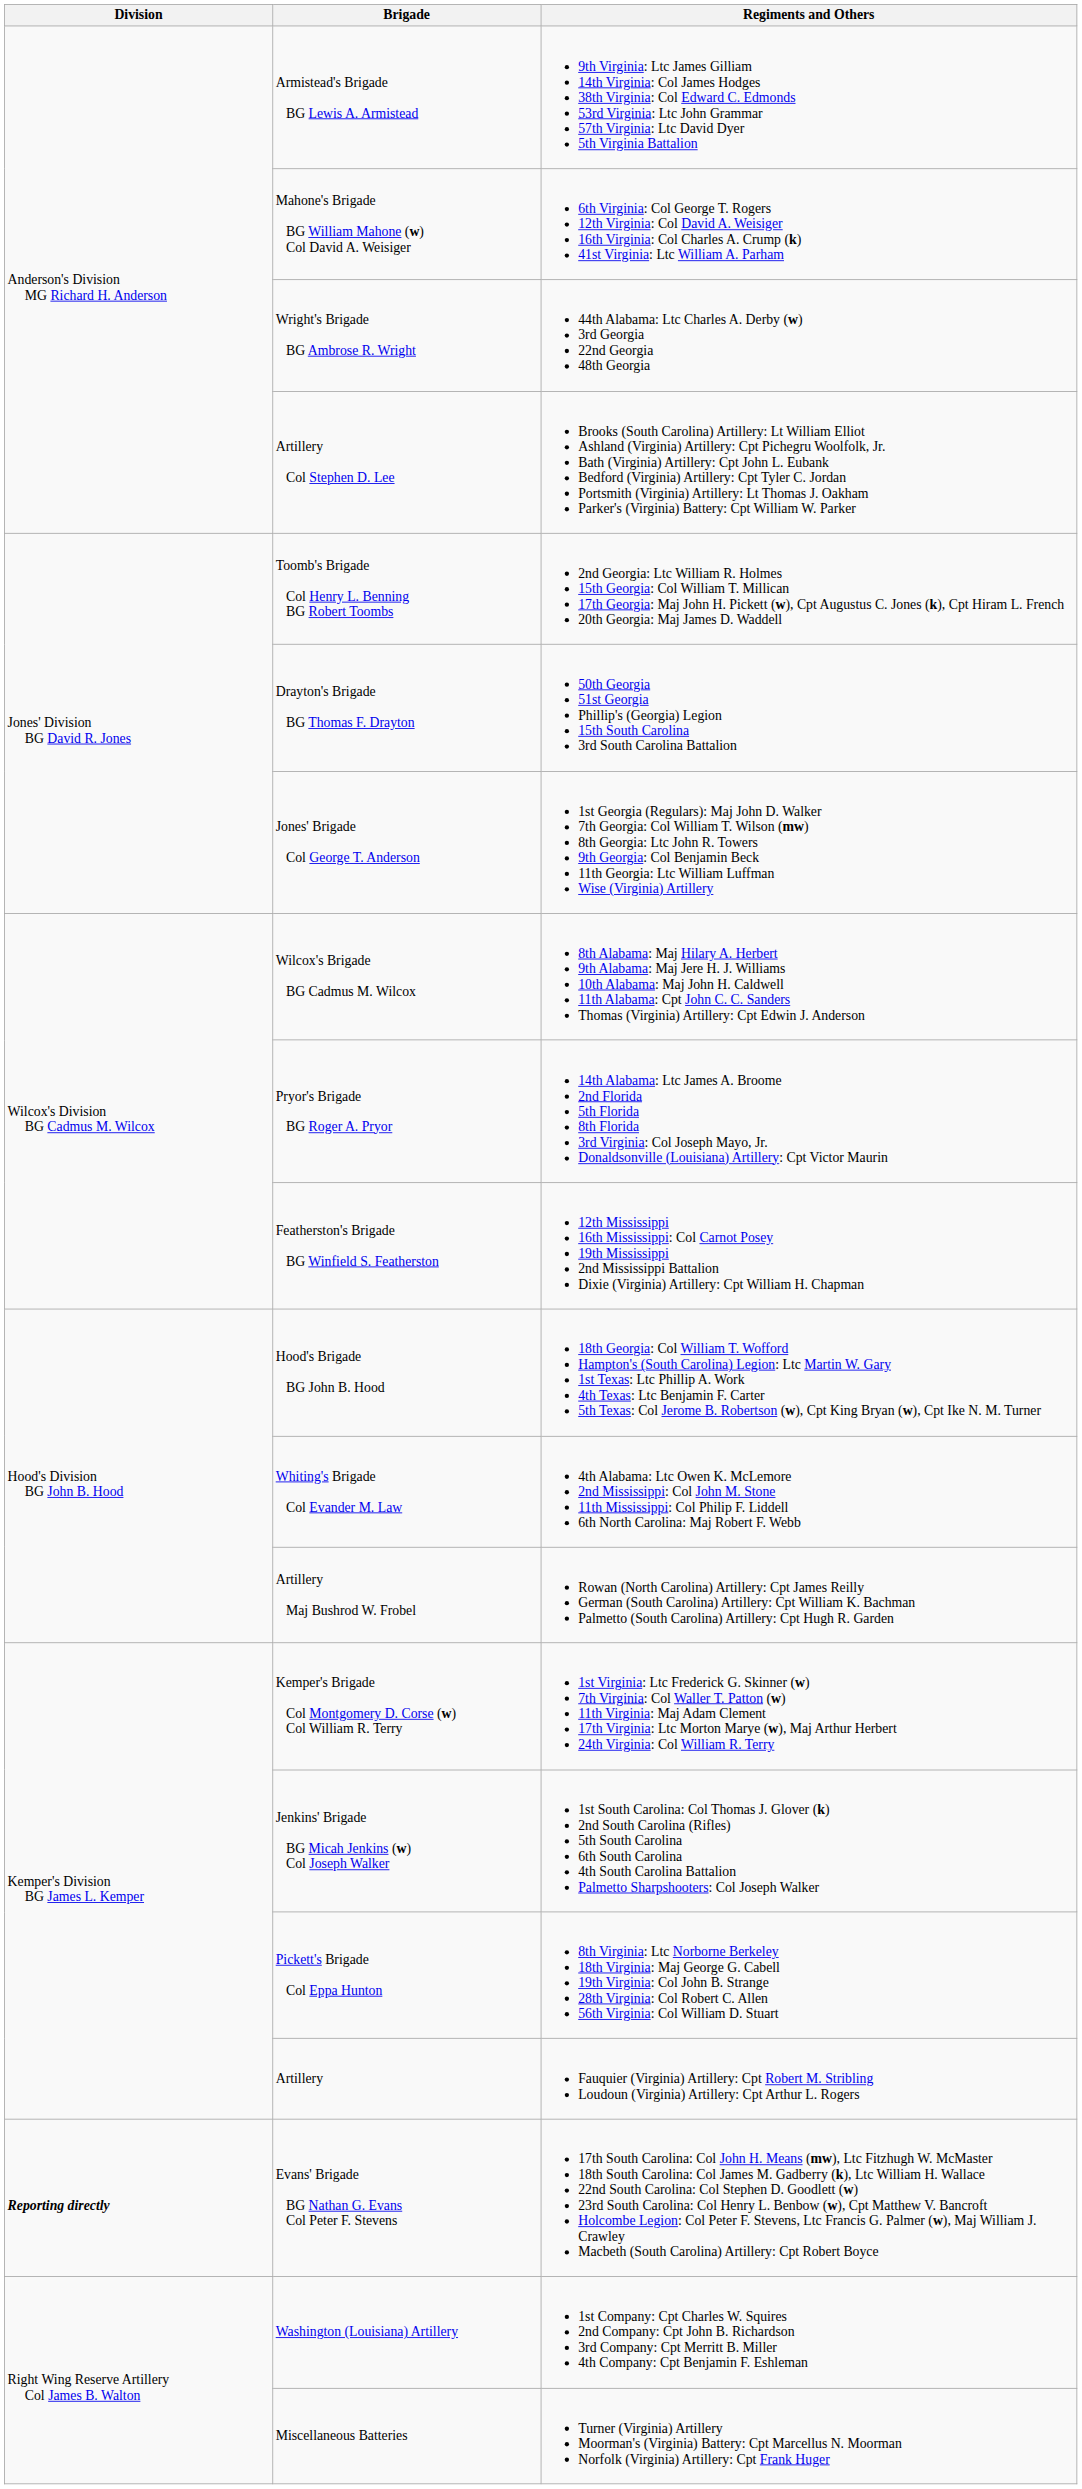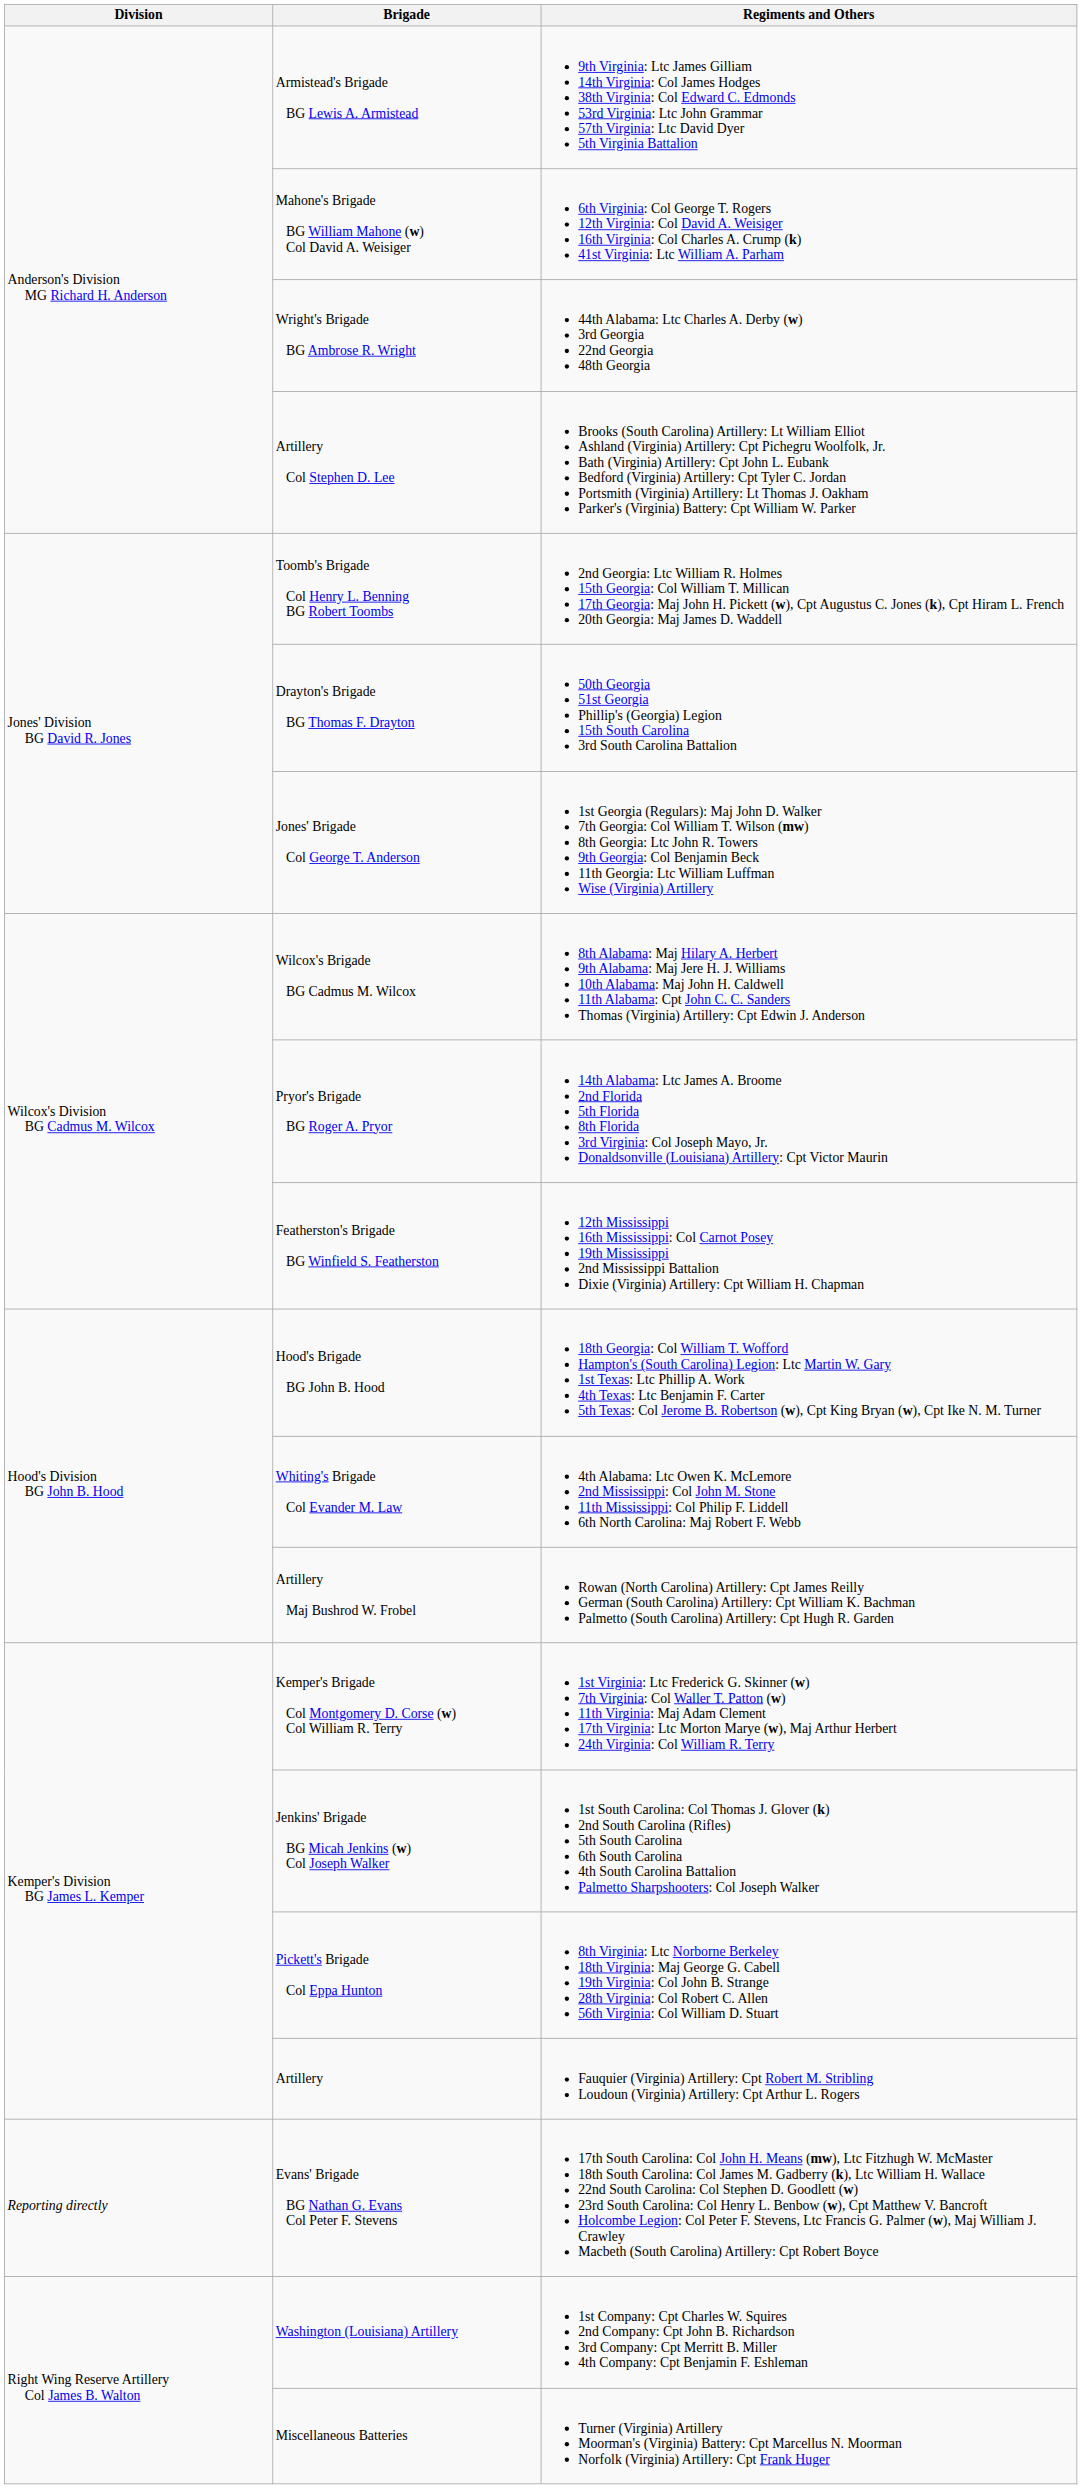Evans' Brigade BG Nathan G. Evans Col Peter F. Stevens | Division: bold -> normal
